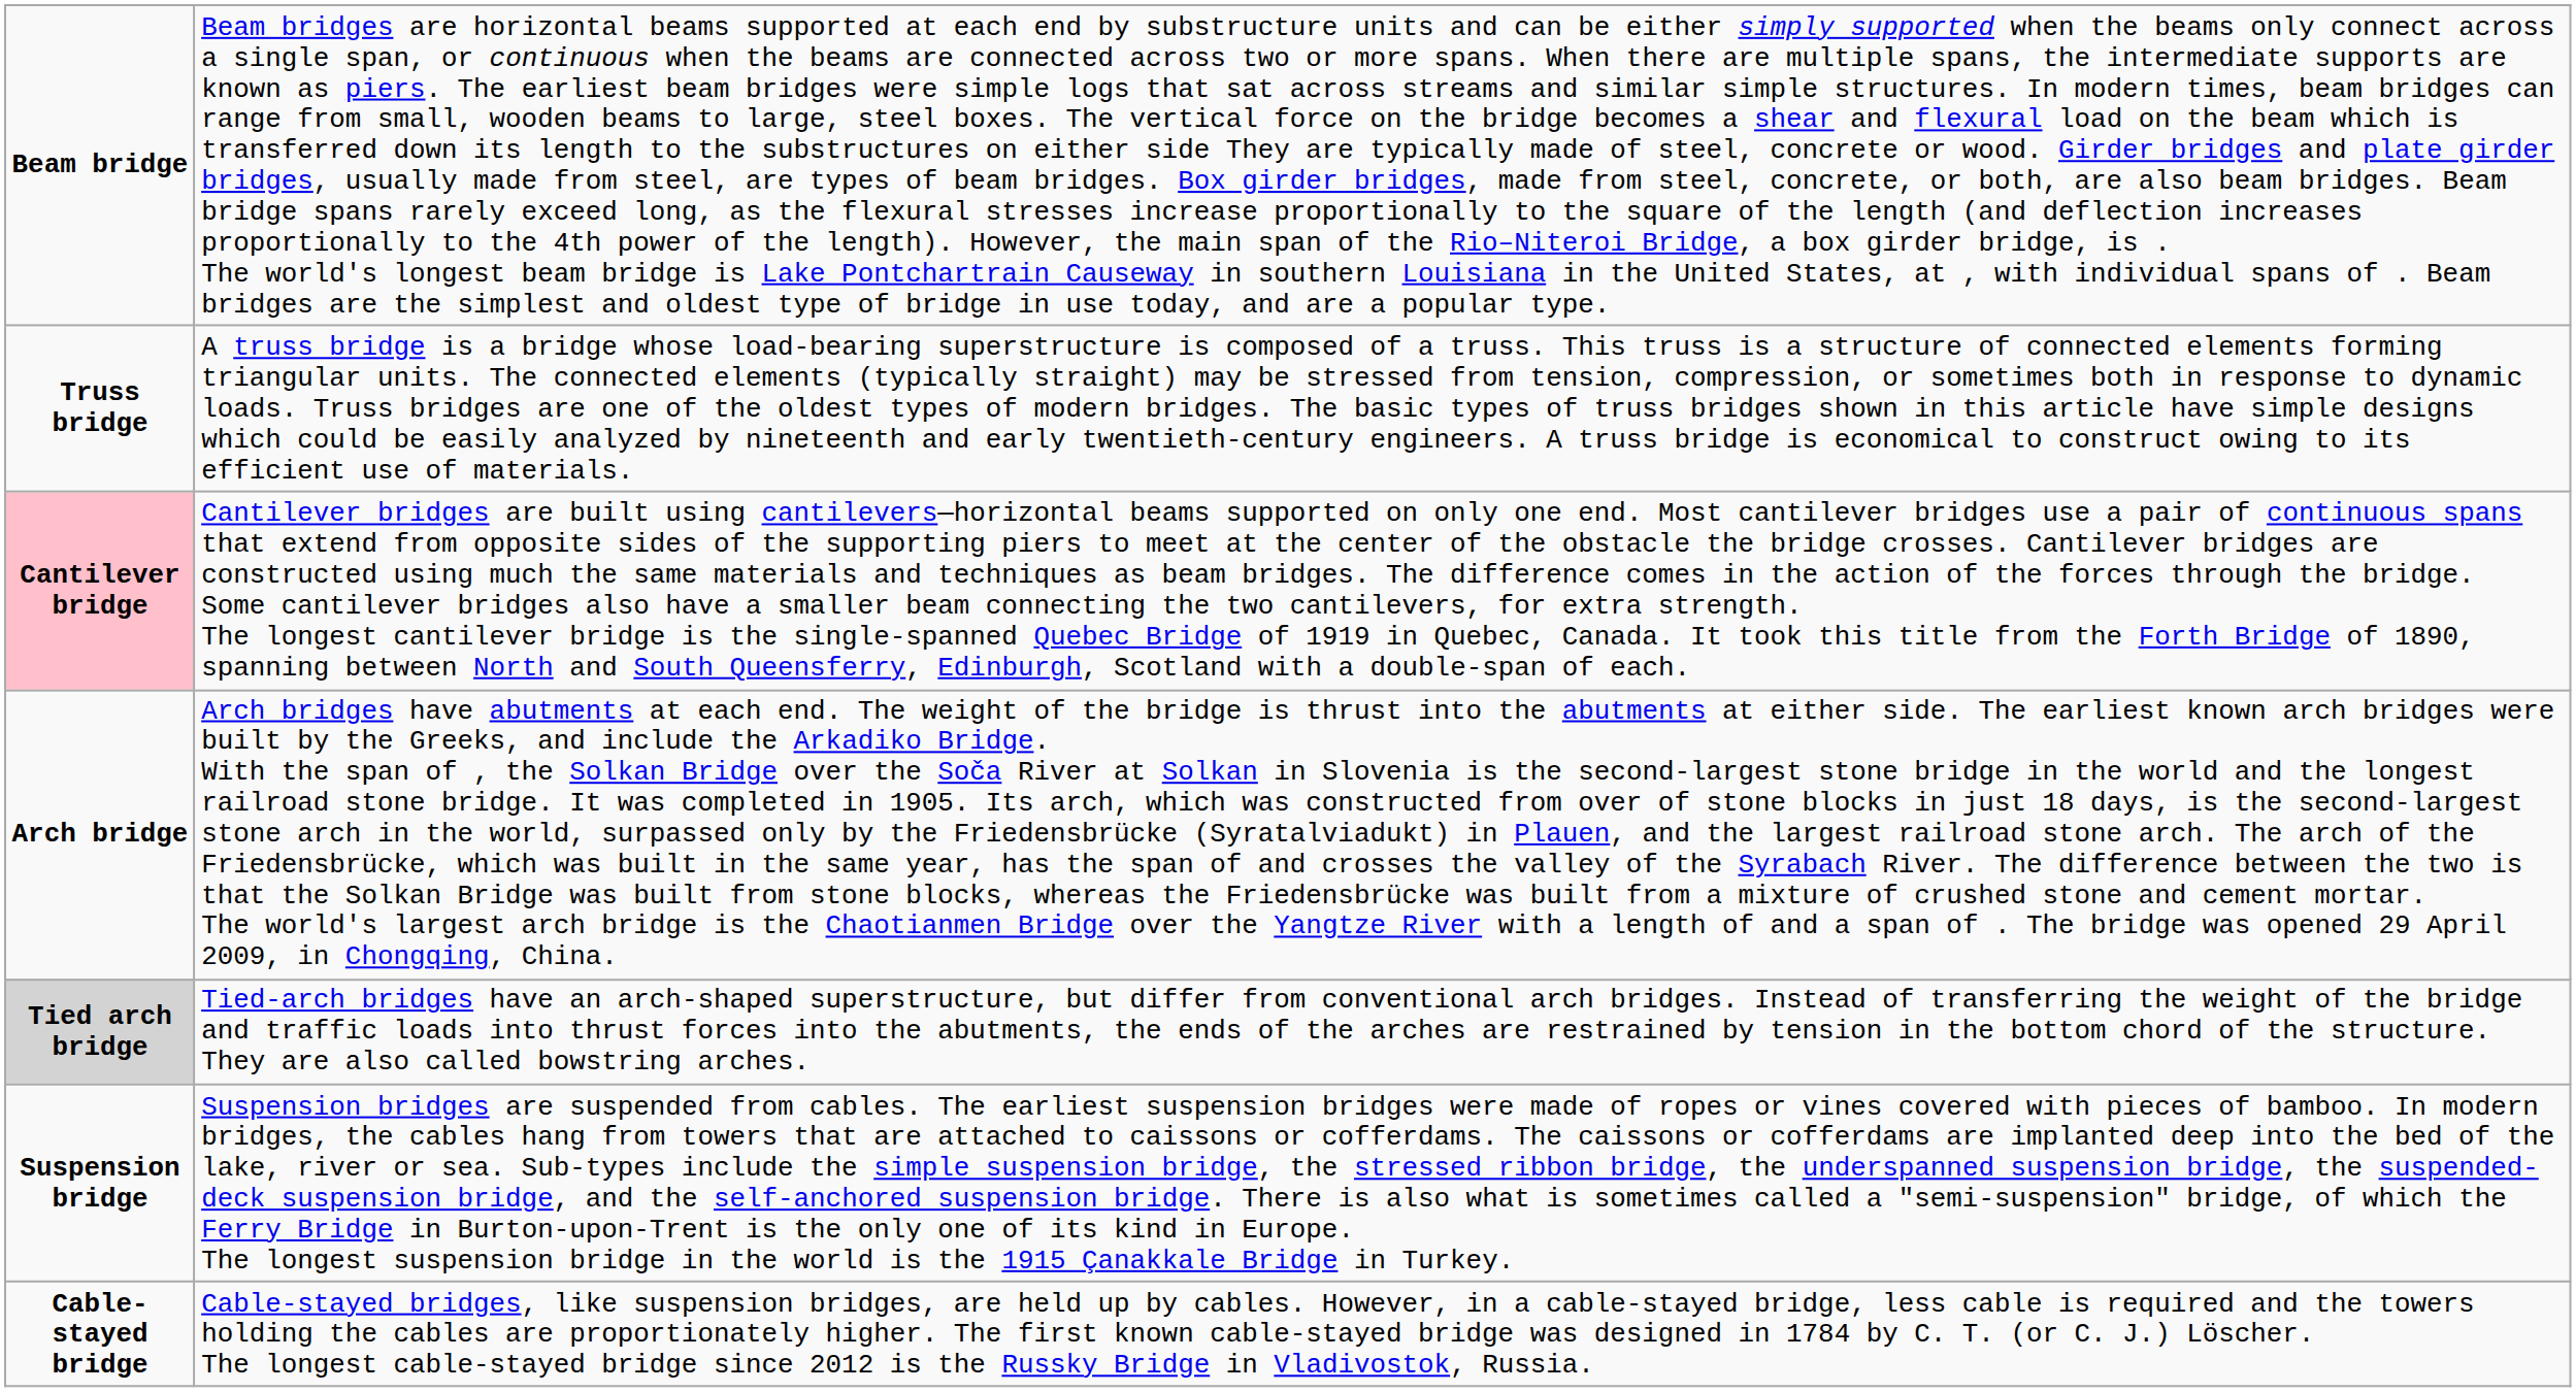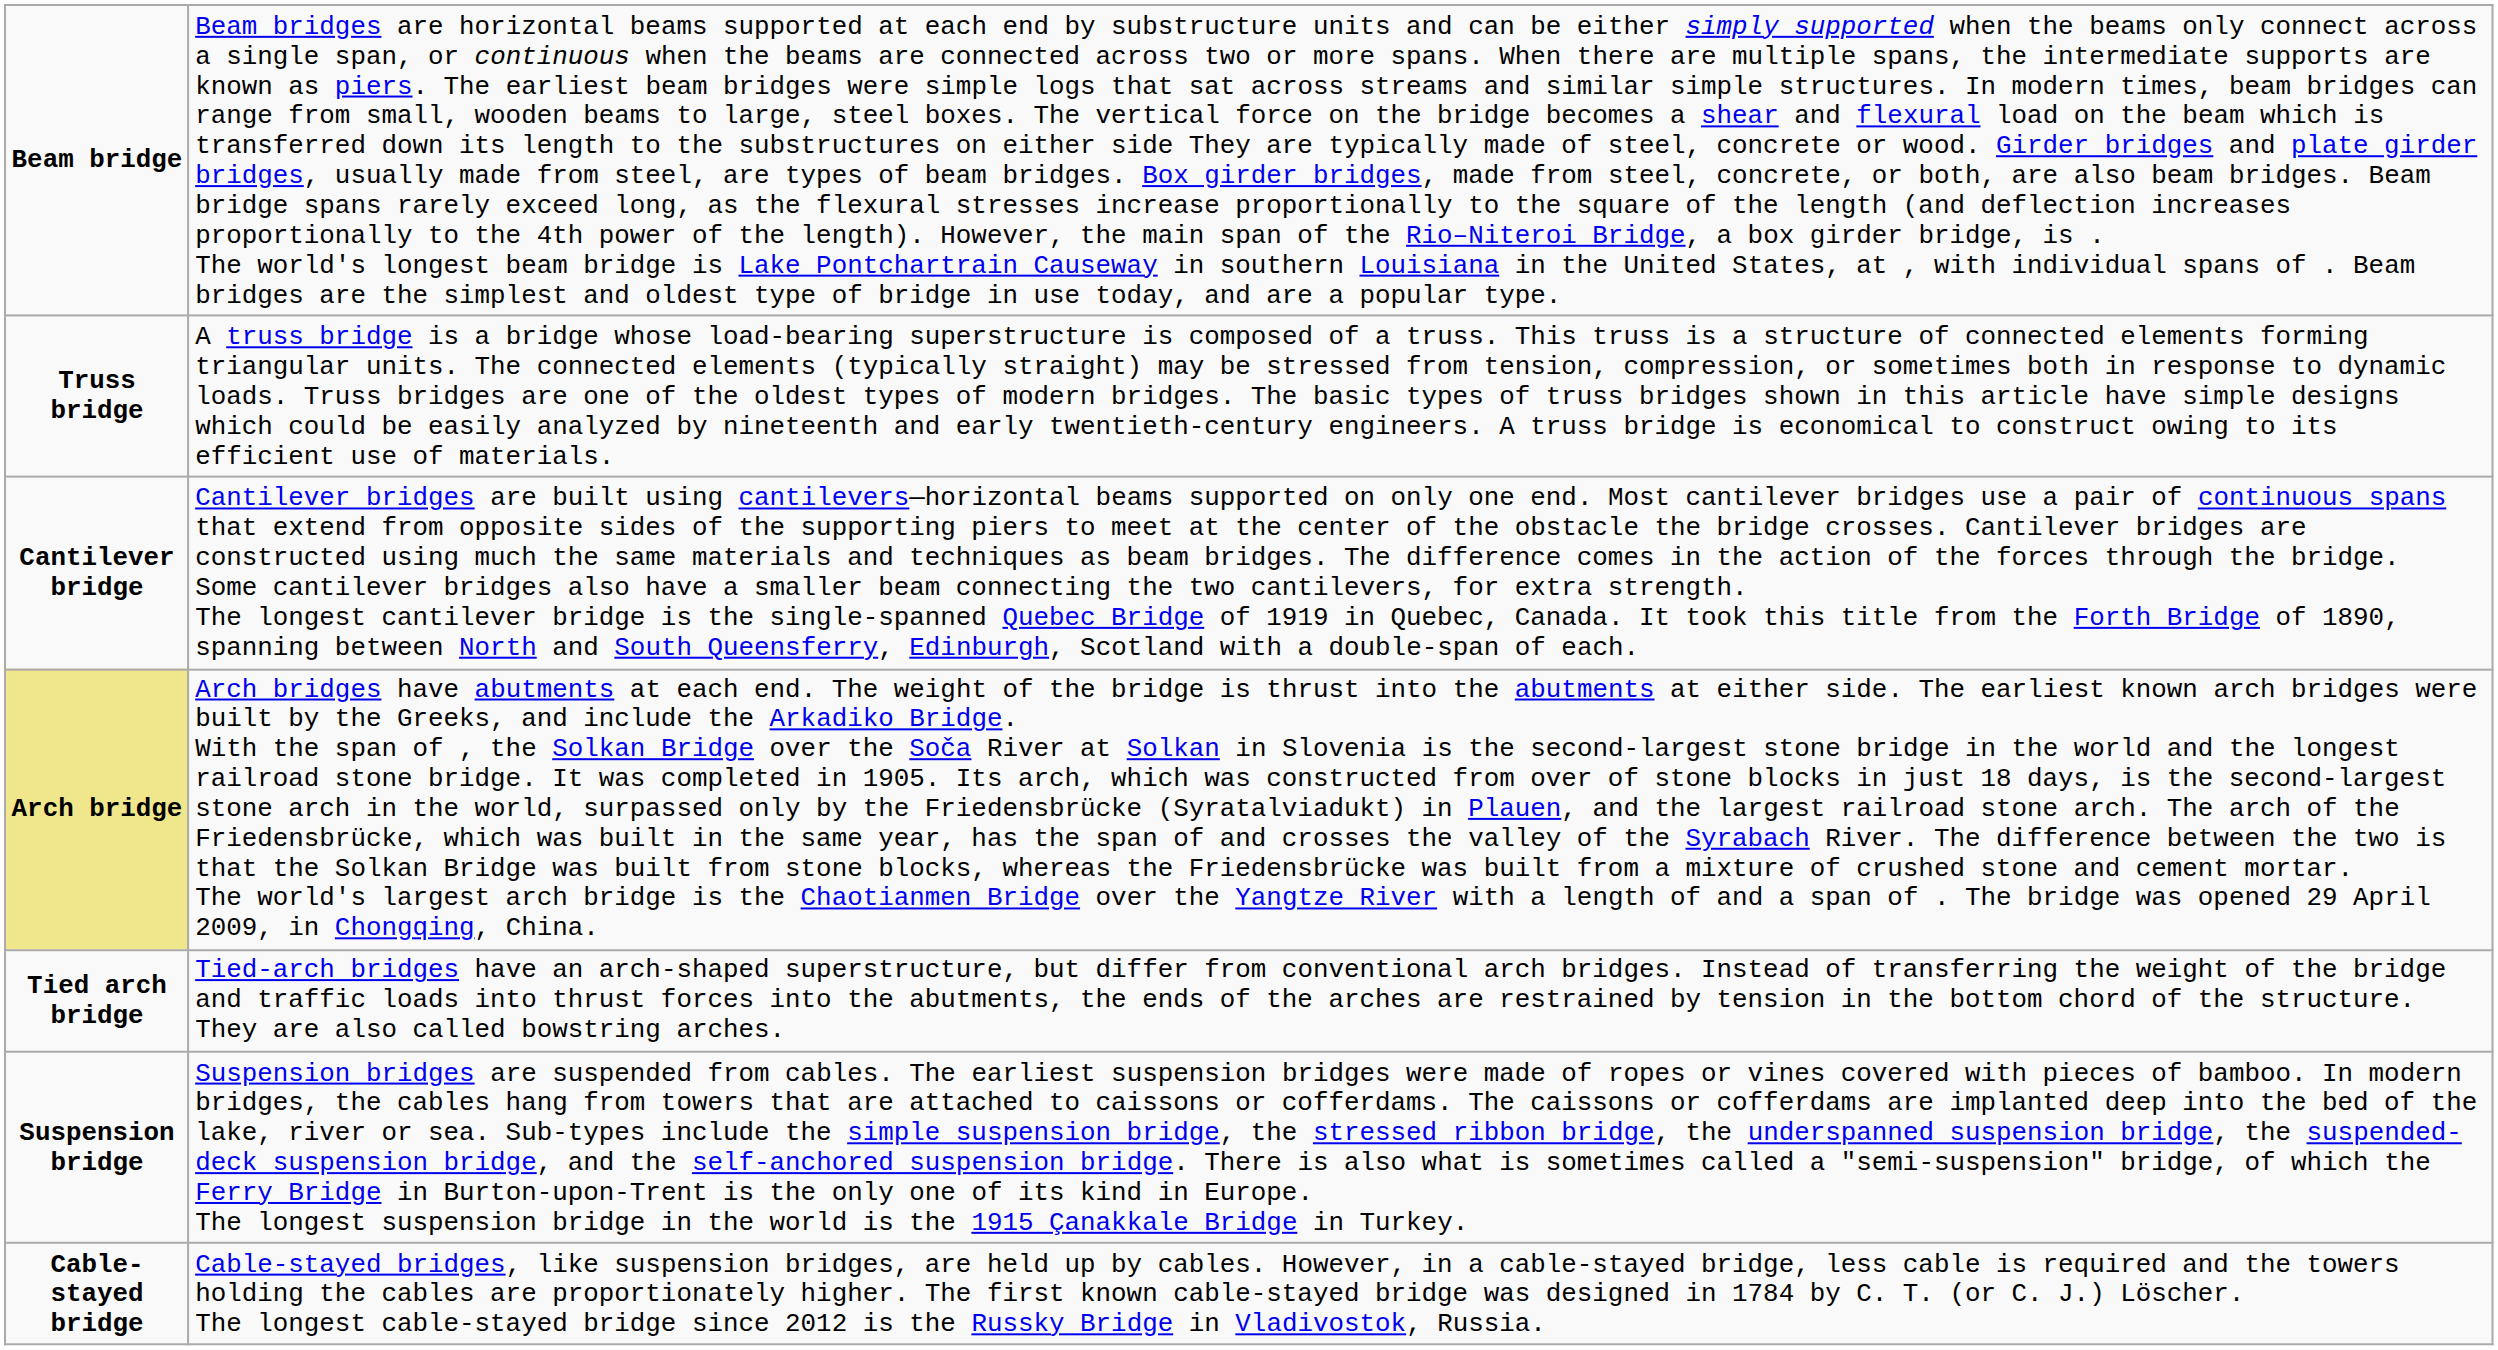Cantilever bridge | column 1: pink background -> no background
Arch bridge | column 1: no background -> khaki background
Tied arch bridge | column 1: lightgrey background -> no background
